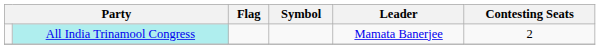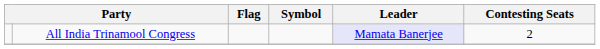row 2 | column 2: paleturquoise background -> no background
row 2 | Leader: no background -> lavender background
